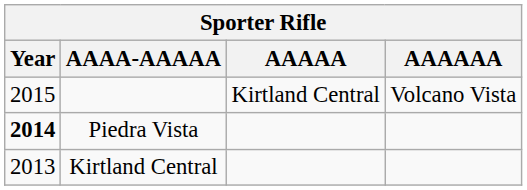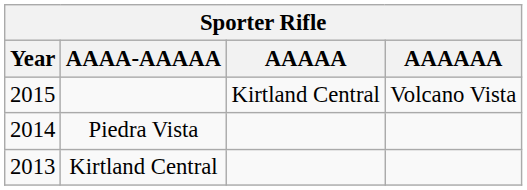Piedra Vista | Year: bold -> normal
